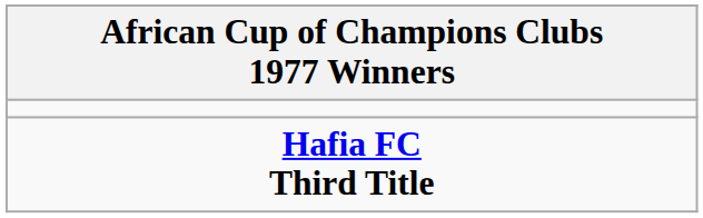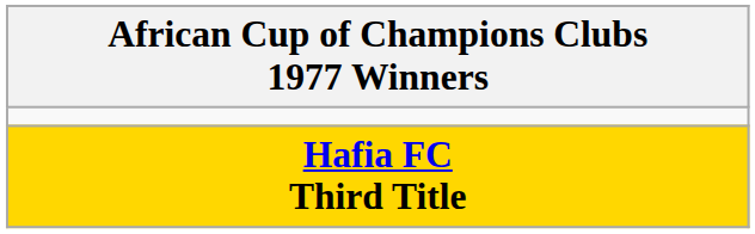row 3 | column 1: no background -> gold background
